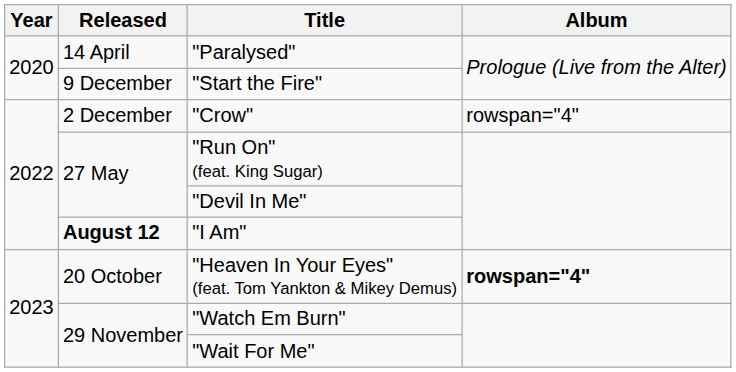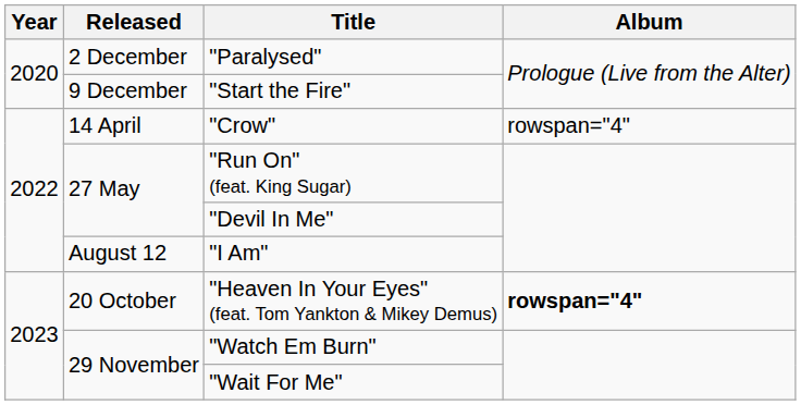"Paralysed" | Released: 14 April -> 2 December
"Crow" | Released: 2 December -> 14 April
"I Am" | Released: bold -> normal
